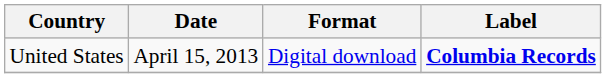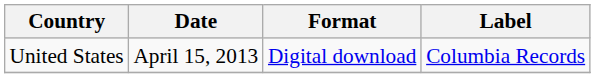United States | Label: bold -> normal
